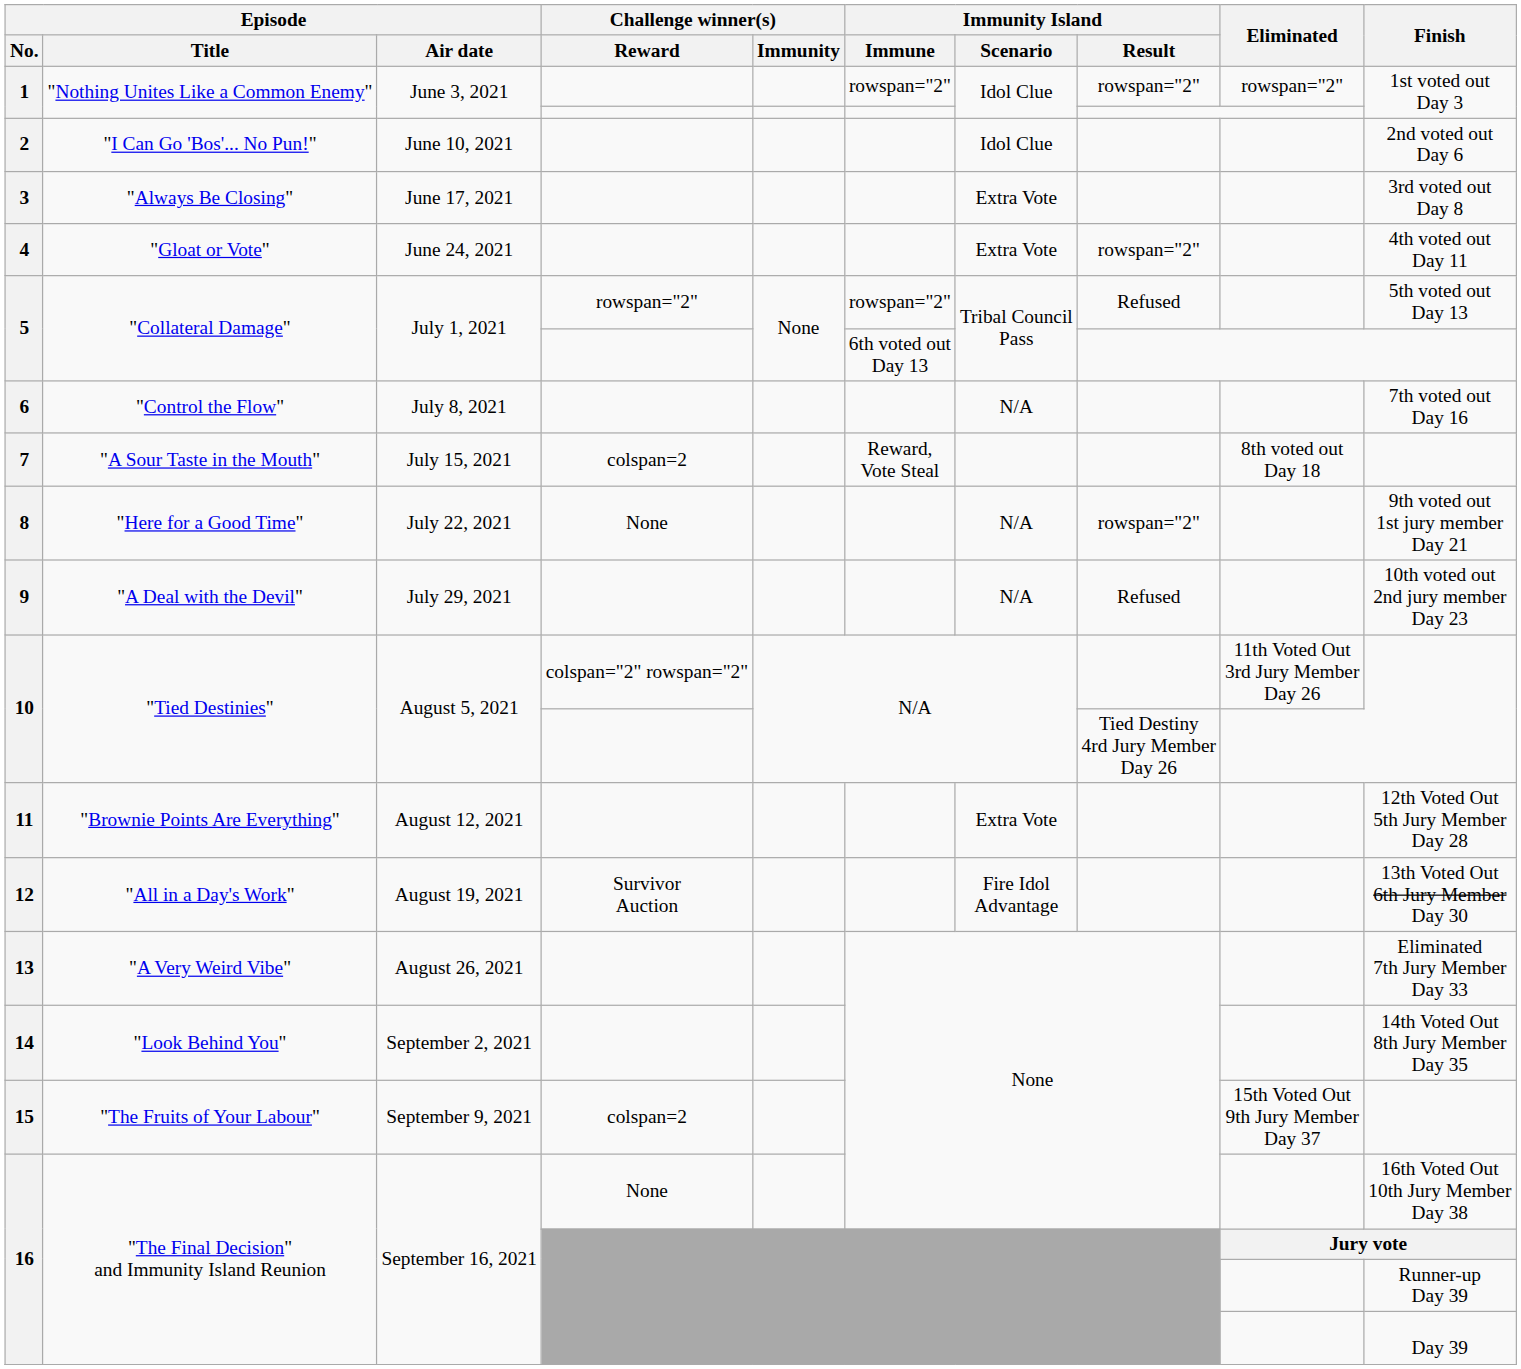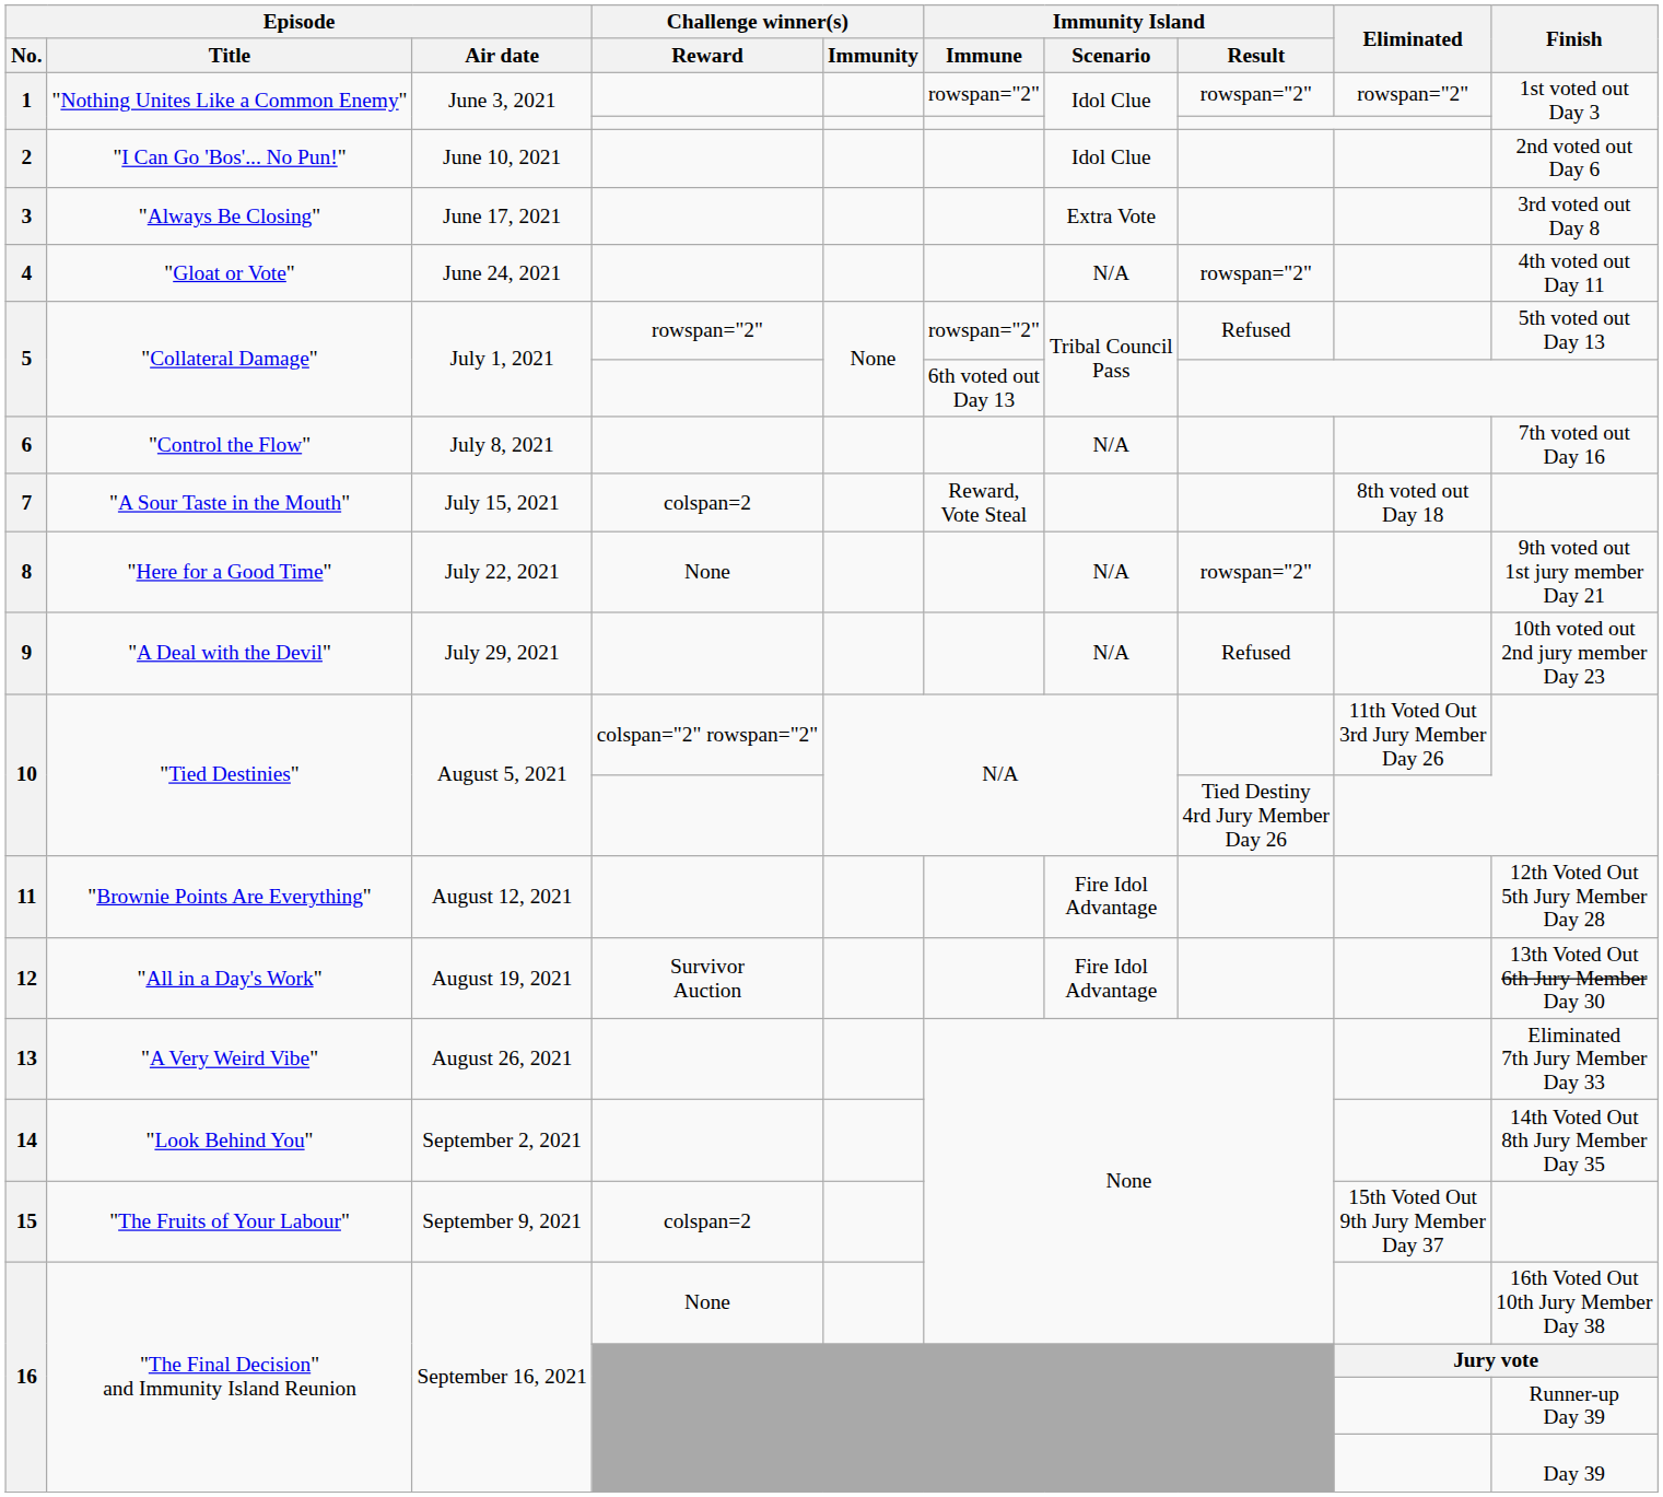4 | Immunity Island / Scenario: Extra Vote -> N/A
11 | Immunity Island / Scenario: Extra Vote -> Fire Idol Advantage
